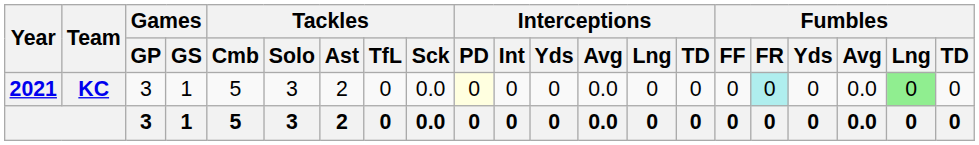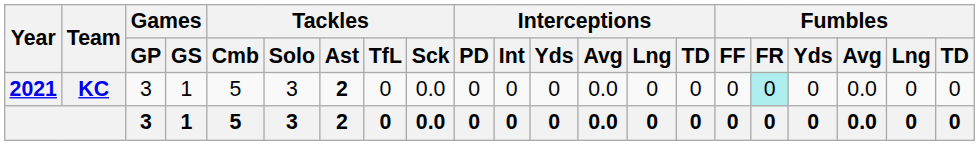KC | Tackles / Ast: normal -> bold
KC | Interceptions / PD: lightyellow background -> no background
KC | Fumbles / Lng: lightgreen background -> no background
